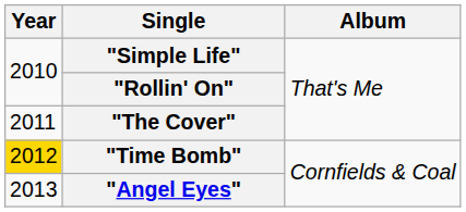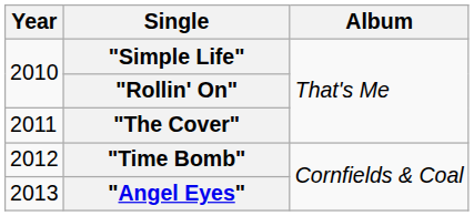"Time Bomb" | Year: gold background -> no background
